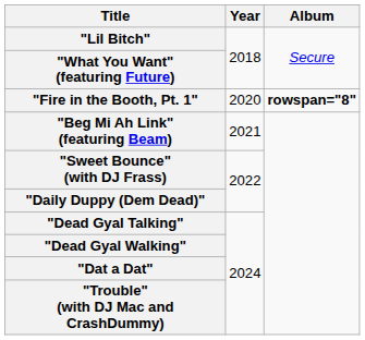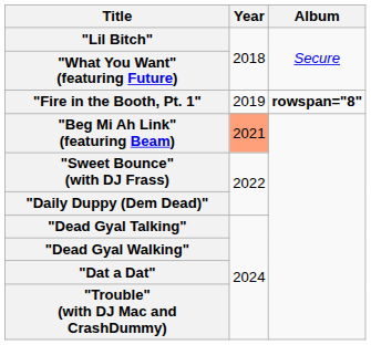"Fire in the Booth, Pt. 1" | Year: 2020 -> 2019
"Beg Mi Ah Link" (featuring Beam) | Year: no background -> lightsalmon background
